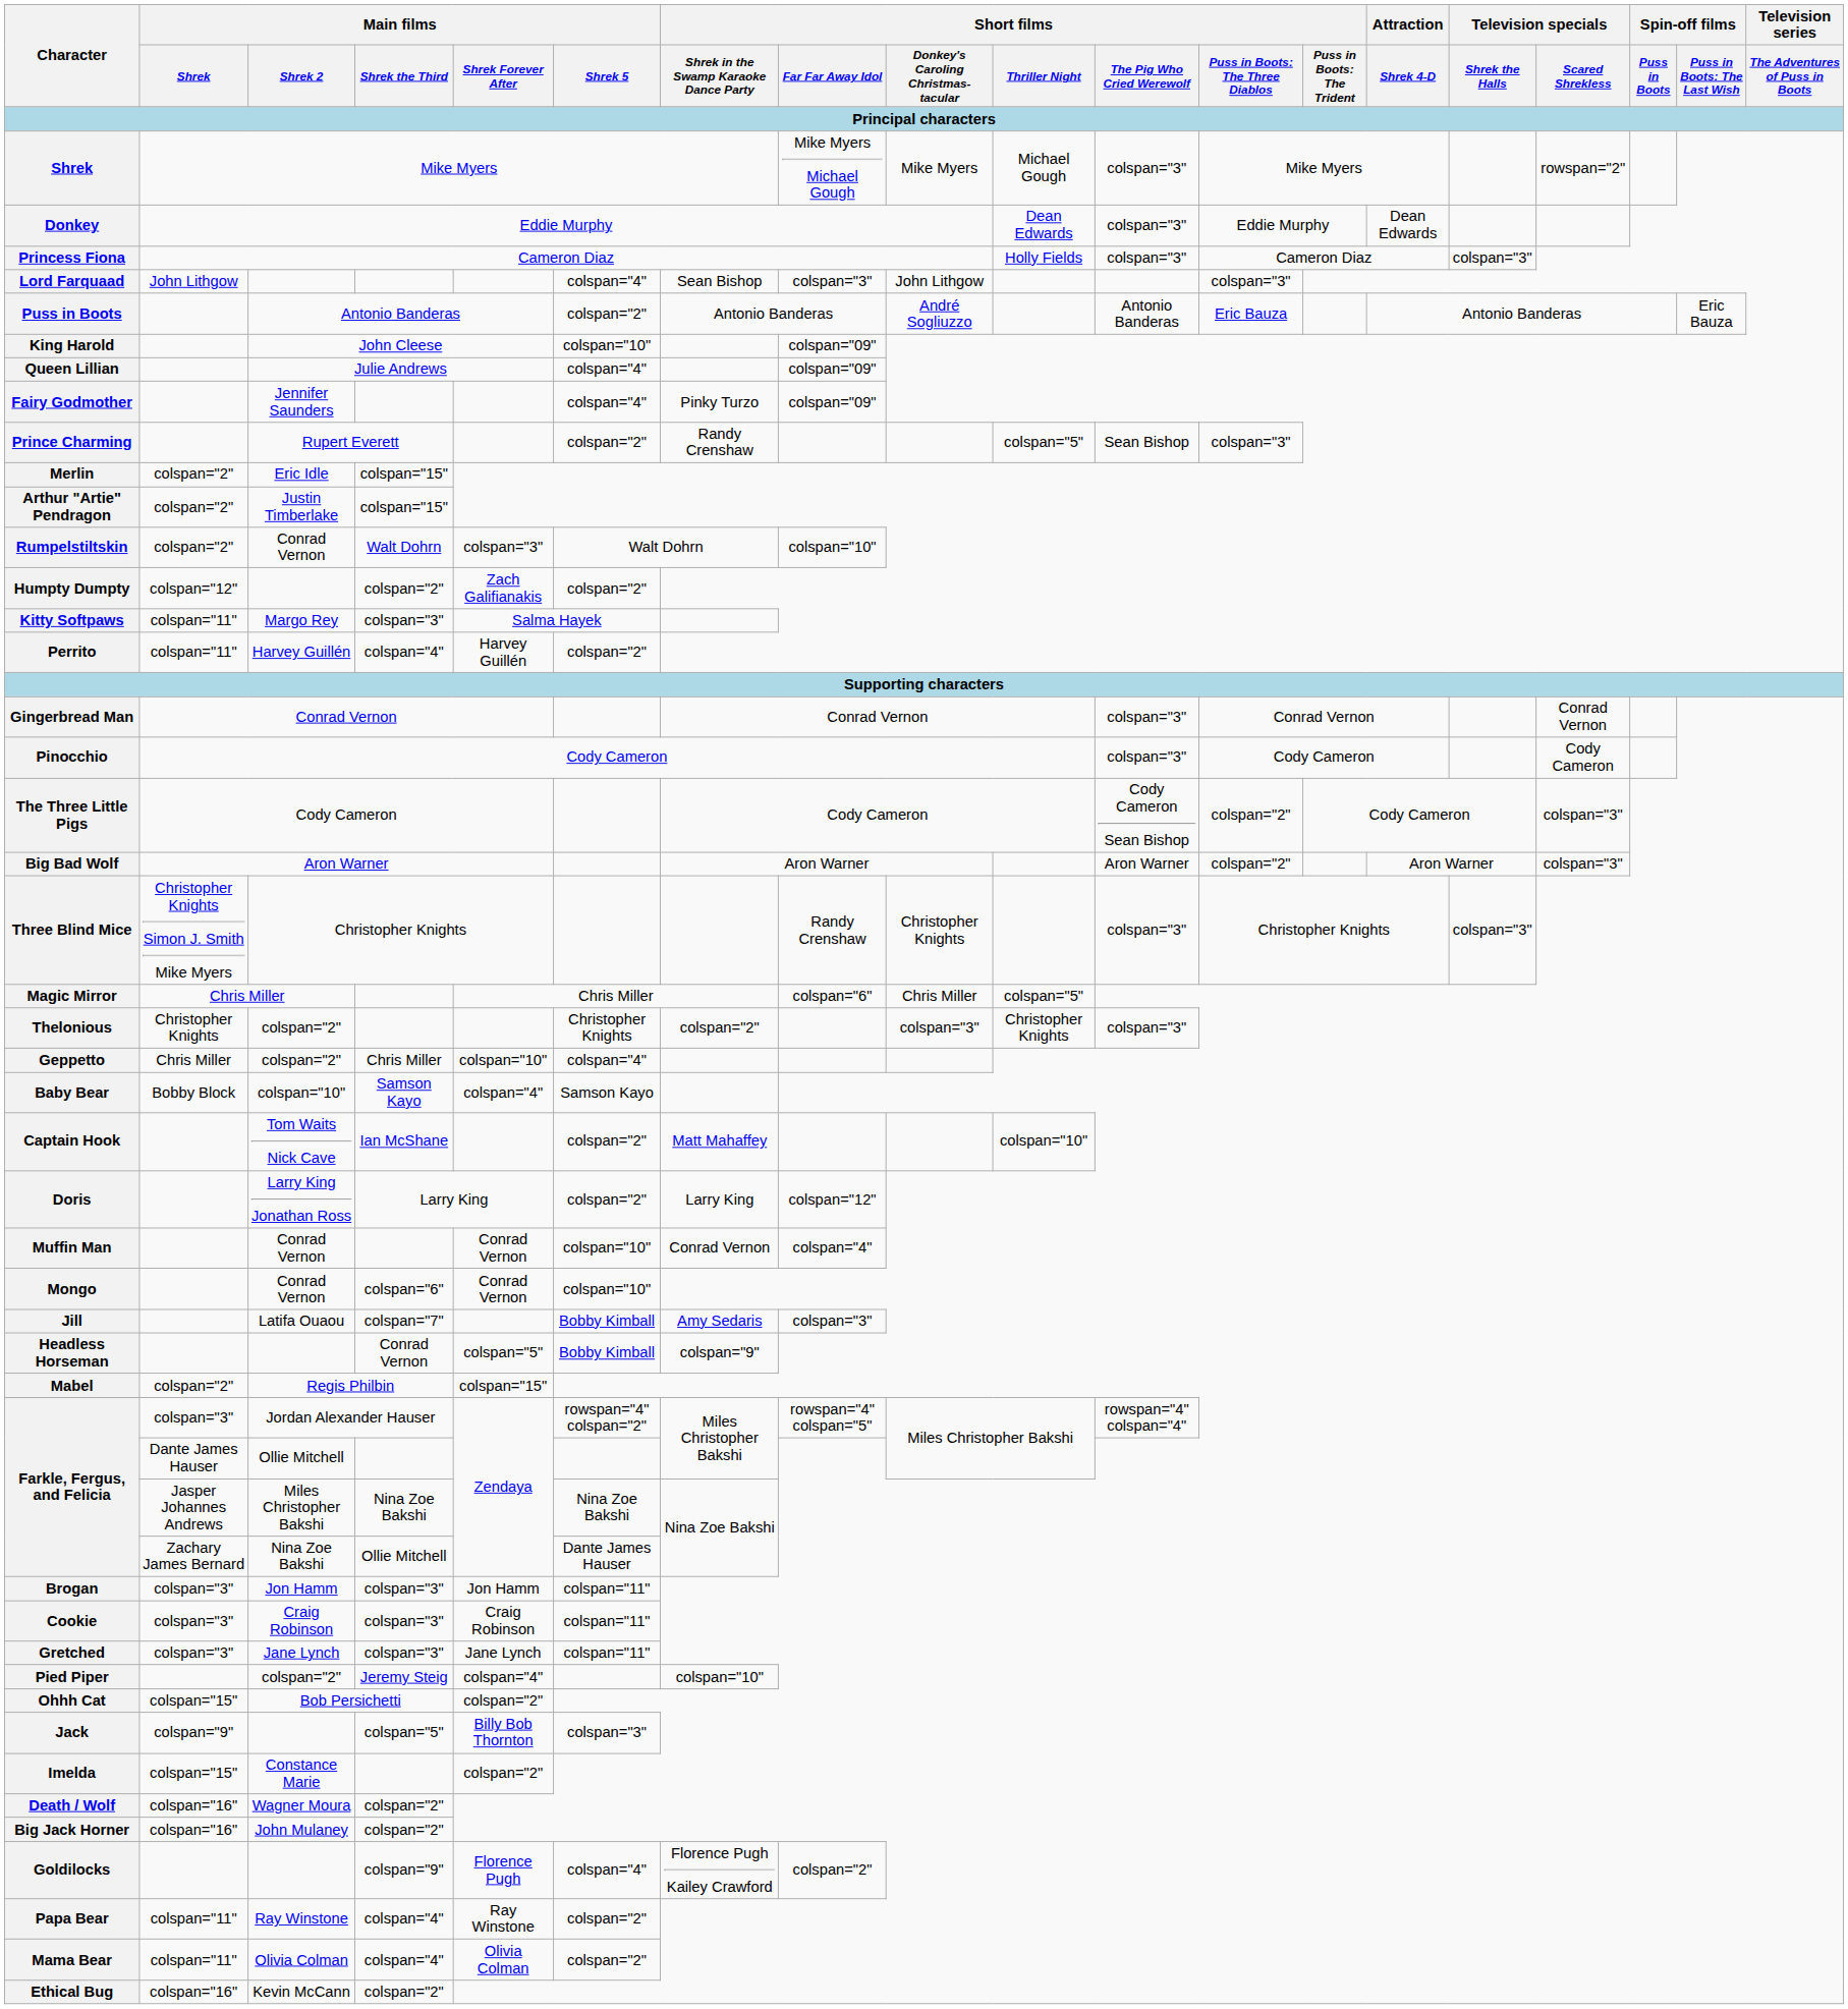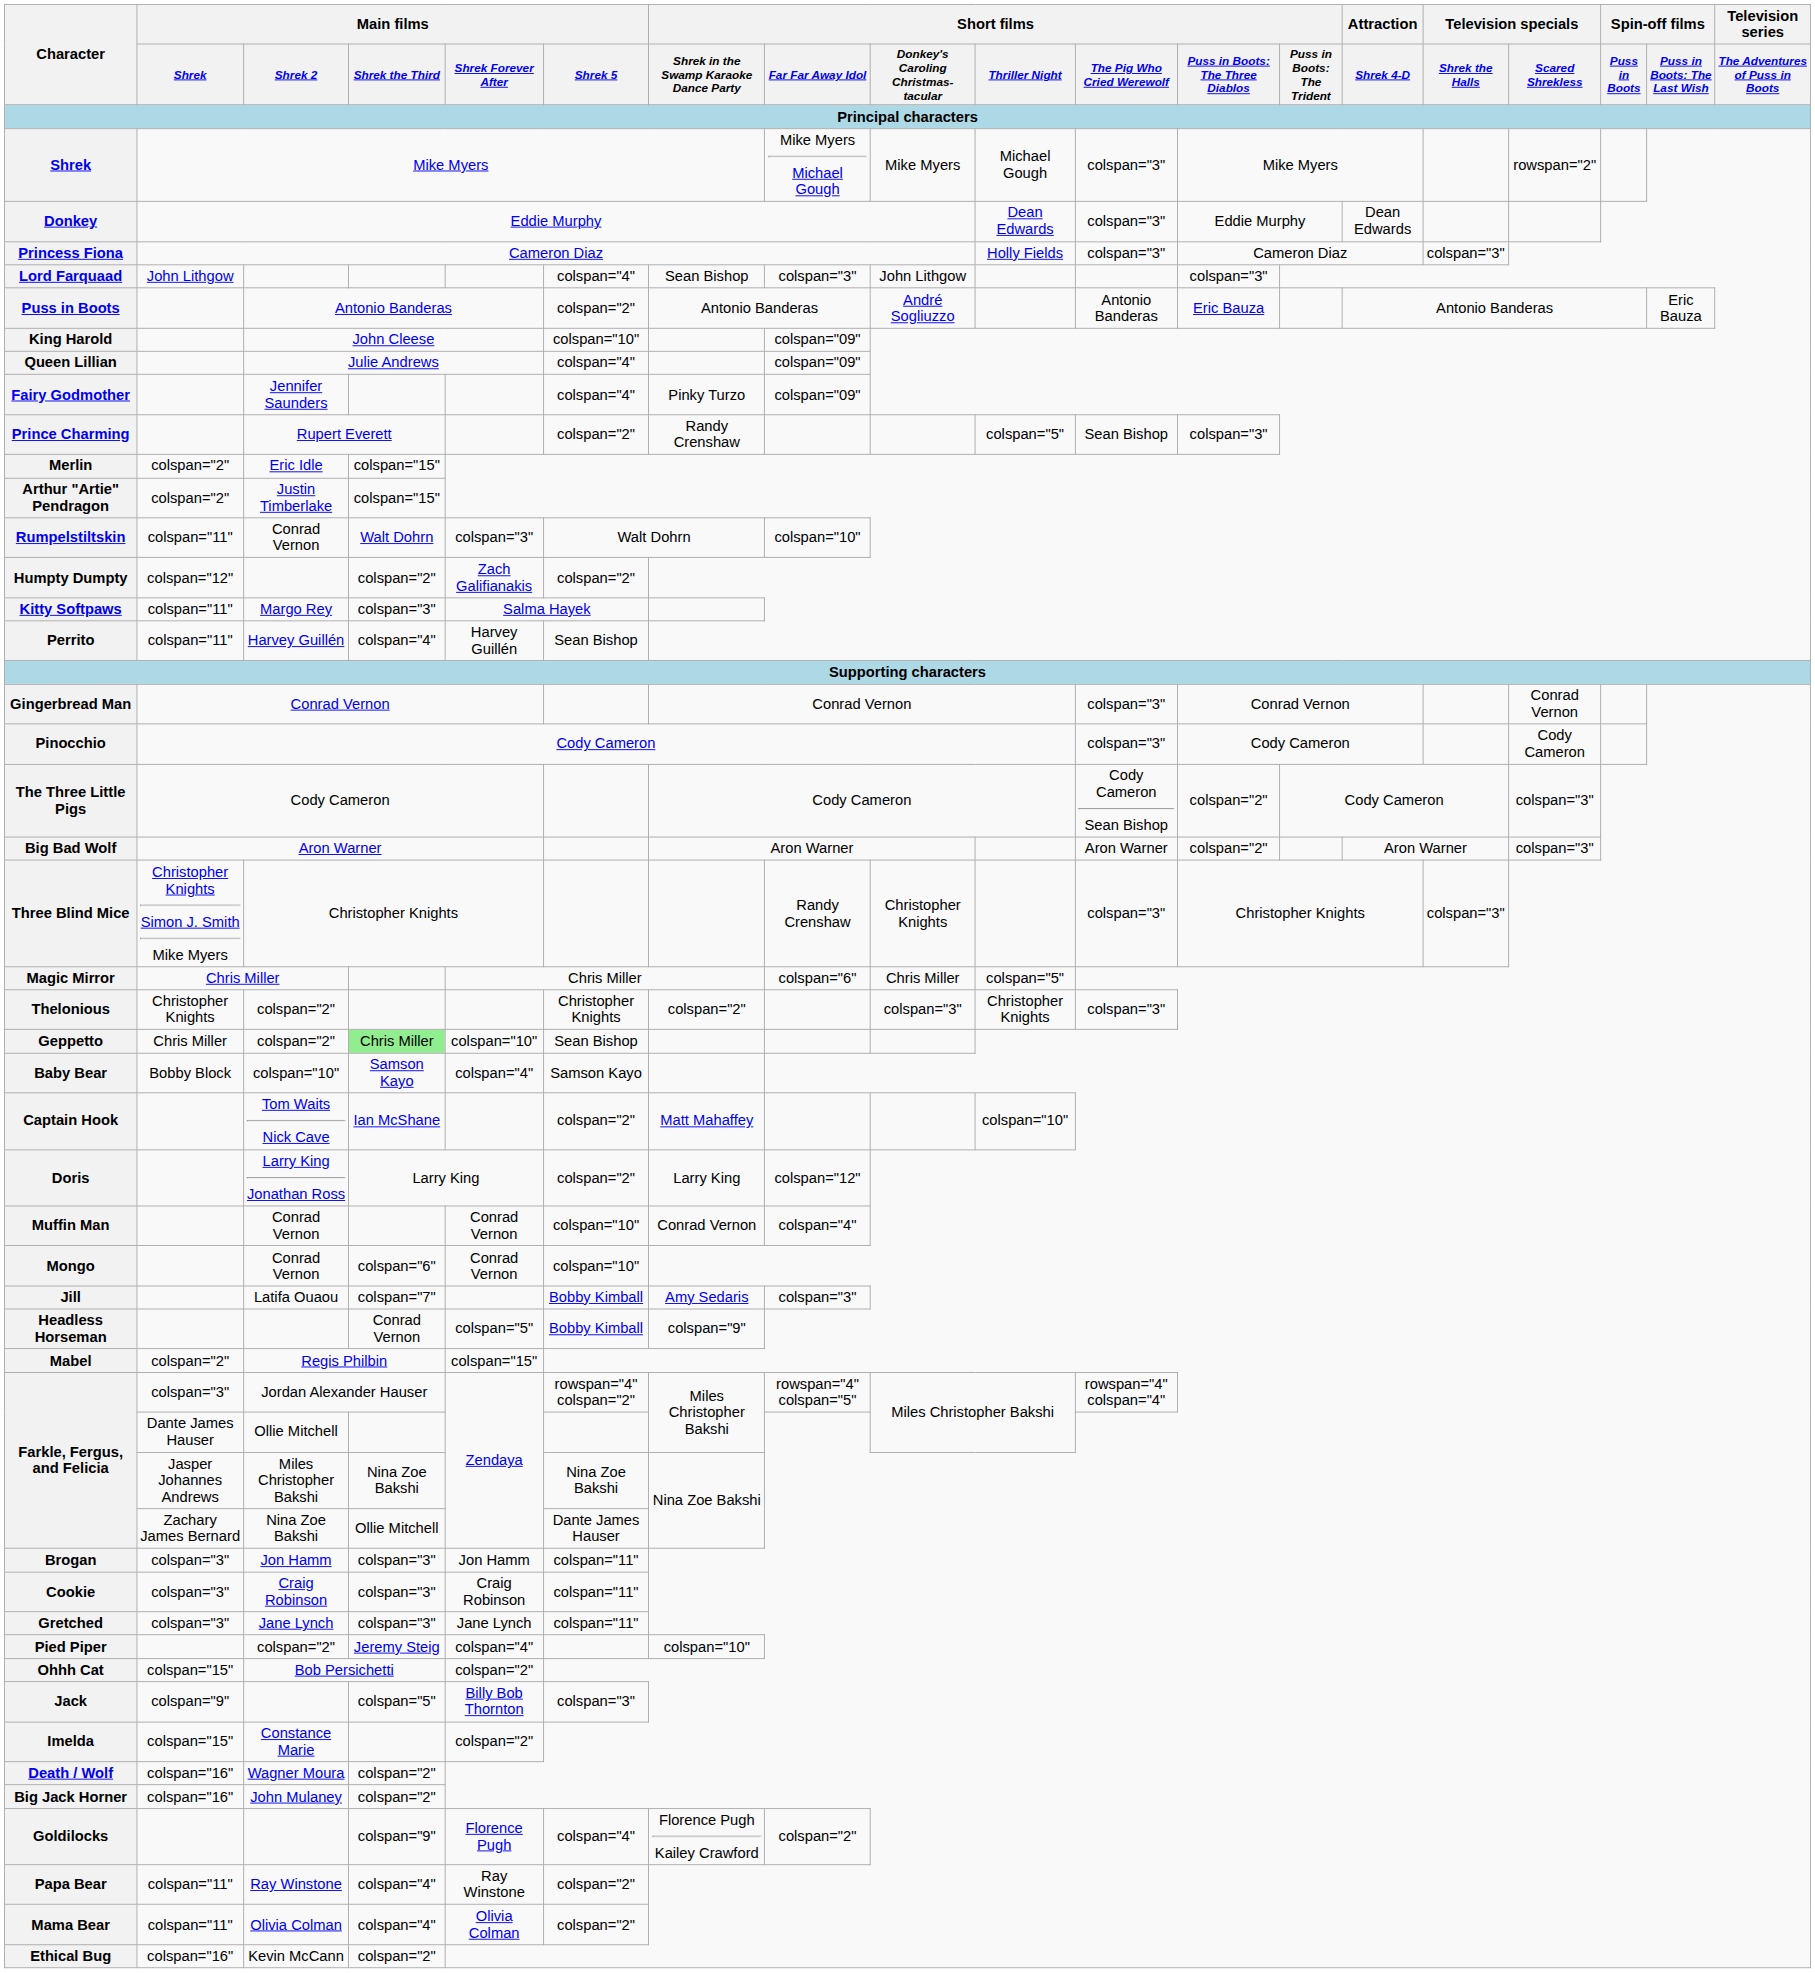Rumpelstiltskin | Main films / Shrek: colspan="2" -> colspan="11"
Perrito | Main films / Shrek 5: colspan="2" -> Sean Bishop
Geppetto | Main films / Shrek the Third: no background -> lightgreen background
Geppetto | Main films / Shrek 5: colspan="4" -> Sean Bishop
